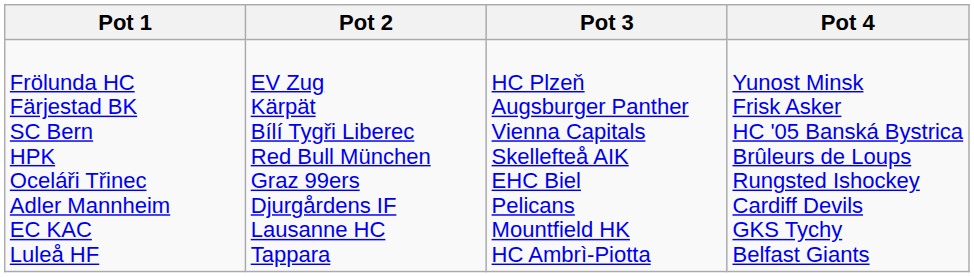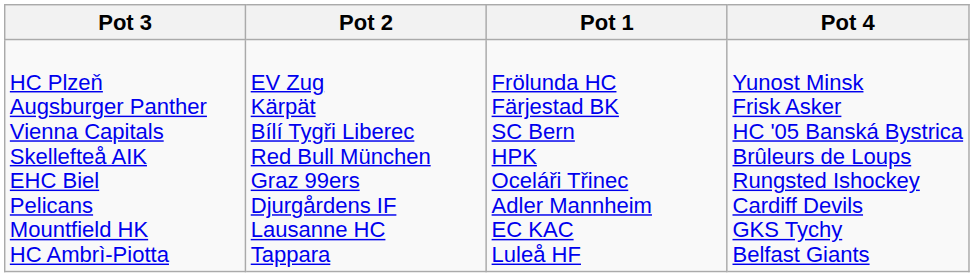columns swapped: Pot 1 <-> Pot 3
